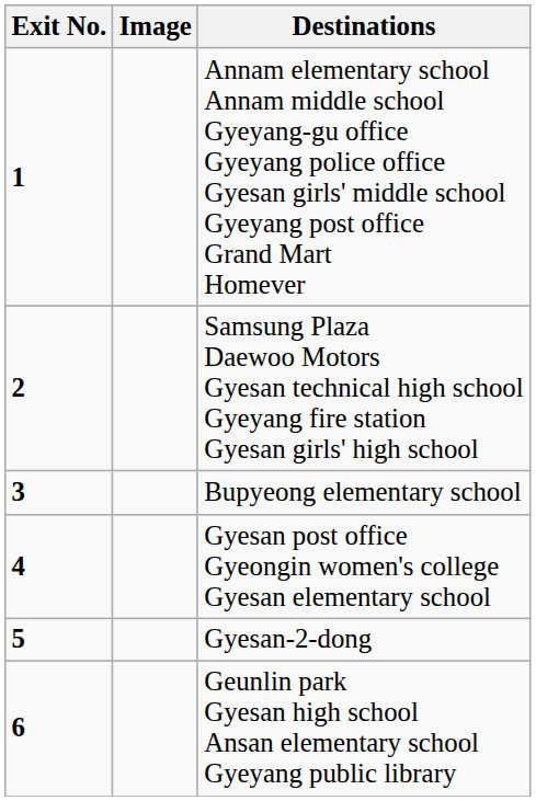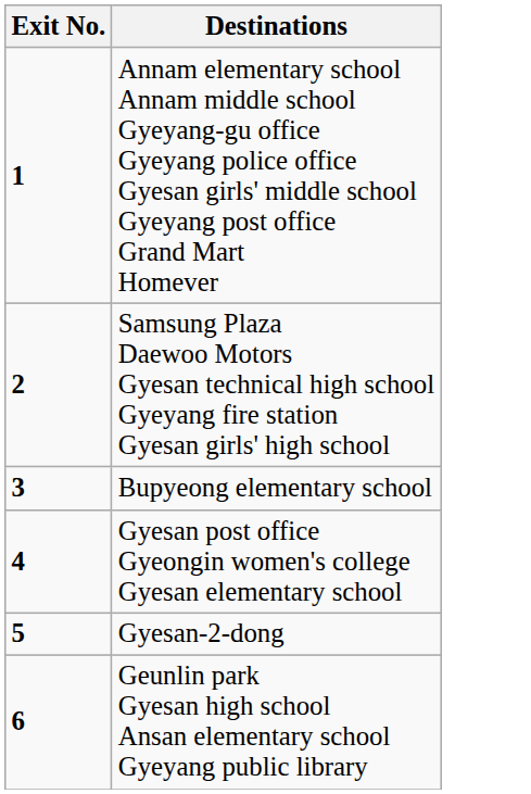- column: Image
